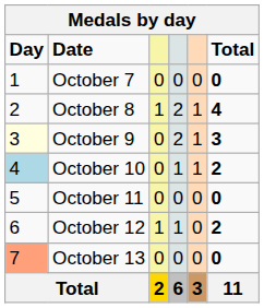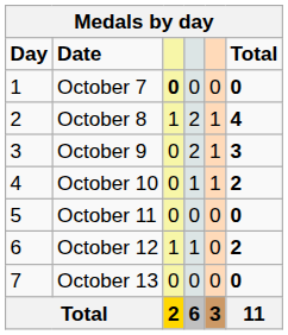October 7 | column 3: normal -> bold
October 9 | Day: lightyellow background -> no background
October 10 | Day: lightblue background -> no background
October 13 | Day: lightsalmon background -> no background
